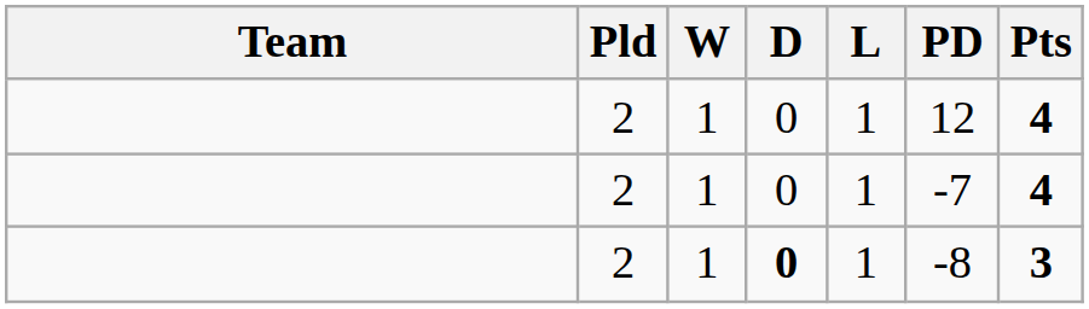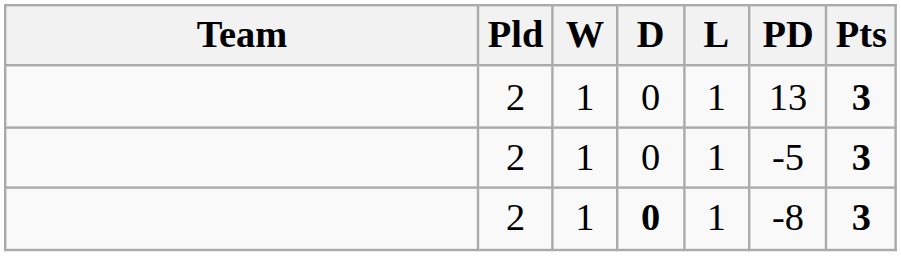row 2 | PD: 12 -> 13
row 2 | Pts: 4 -> 3
row 3 | PD: -7 -> -5
row 3 | Pts: 4 -> 3
